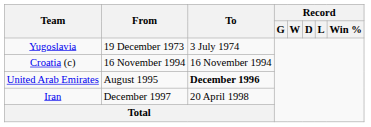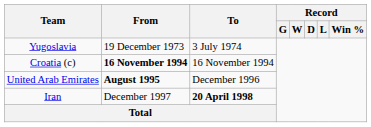Croatia (c) | From: normal -> bold
United Arab Emirates | From: normal -> bold
United Arab Emirates | To: bold -> normal
Iran | To: normal -> bold
